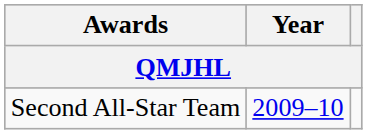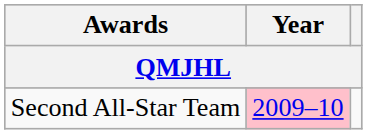row 3 | Year: no background -> pink background
